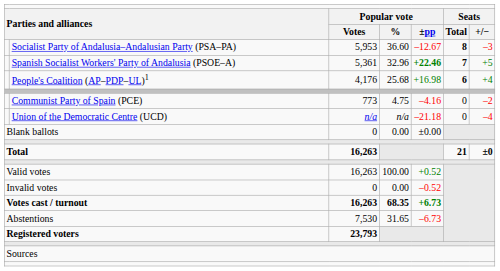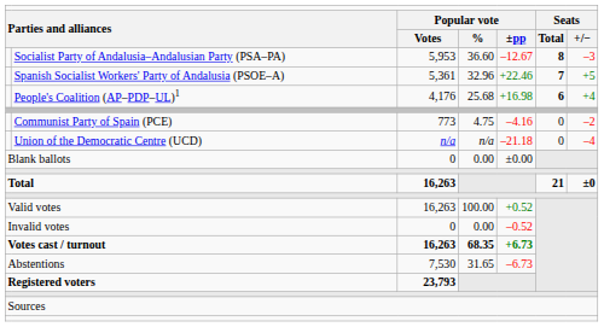Spanish Socialist Workers' Party of Andalusia (PSOE–A) | column 5: bold -> normal
